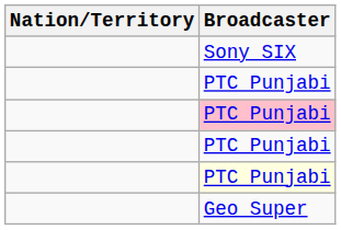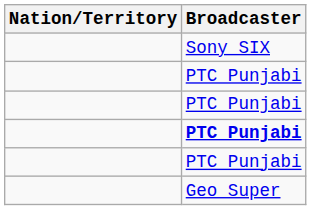row 4 | Broadcaster: pink background -> no background
row 5 | Broadcaster: normal -> bold
row 6 | Broadcaster: lightyellow background -> no background
